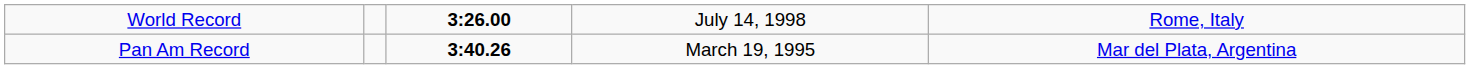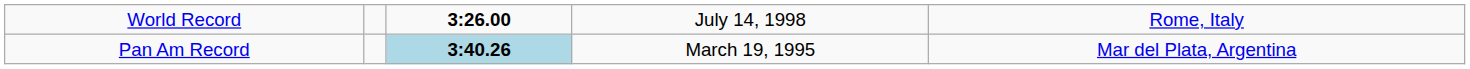Pan Am Record | column 3: no background -> lightblue background
